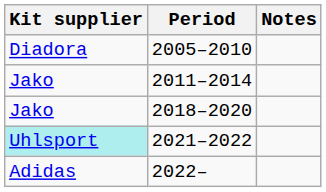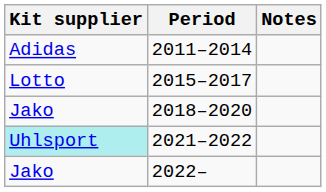- row: Diadora | 2005–2010
2011–2014 | Kit supplier: Jako -> Adidas
+ row: Lotto | 2015–2017
2022– | Kit supplier: Adidas -> Jako
